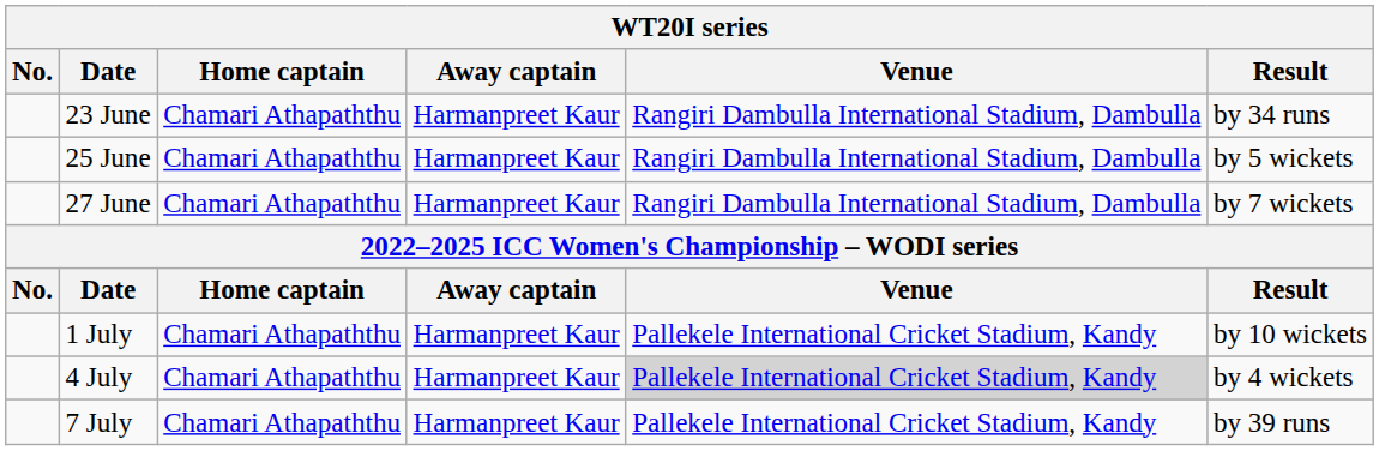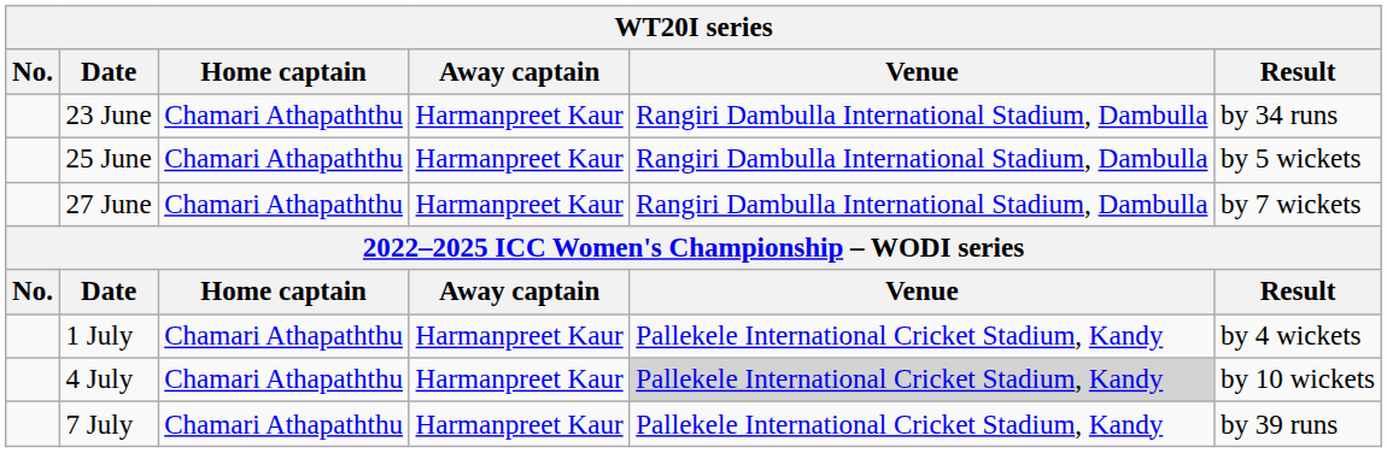1 July | Result: by 10 wickets -> by 4 wickets
4 July | Result: by 4 wickets -> by 10 wickets
